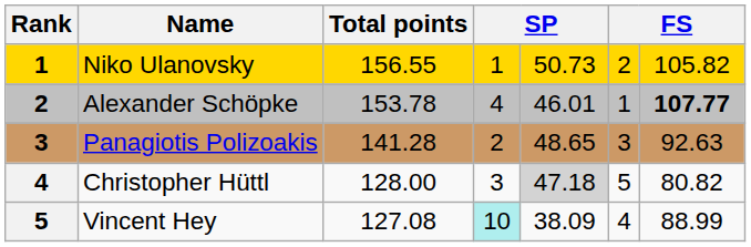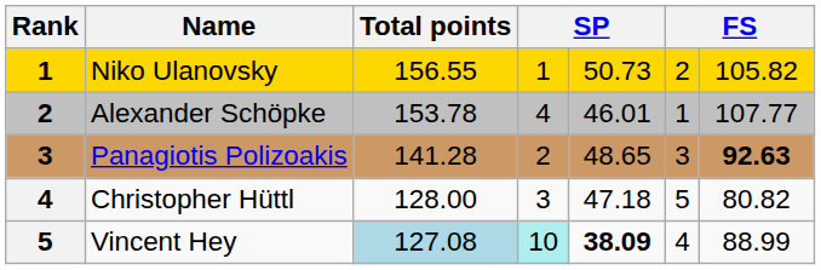Alexander Schöpke | column 7: bold -> normal
Panagiotis Polizoakis | column 7: normal -> bold
Christopher Hüttl | column 5: lightgrey background -> no background
Vincent Hey | Total points: no background -> lightblue background
Vincent Hey | column 5: normal -> bold
